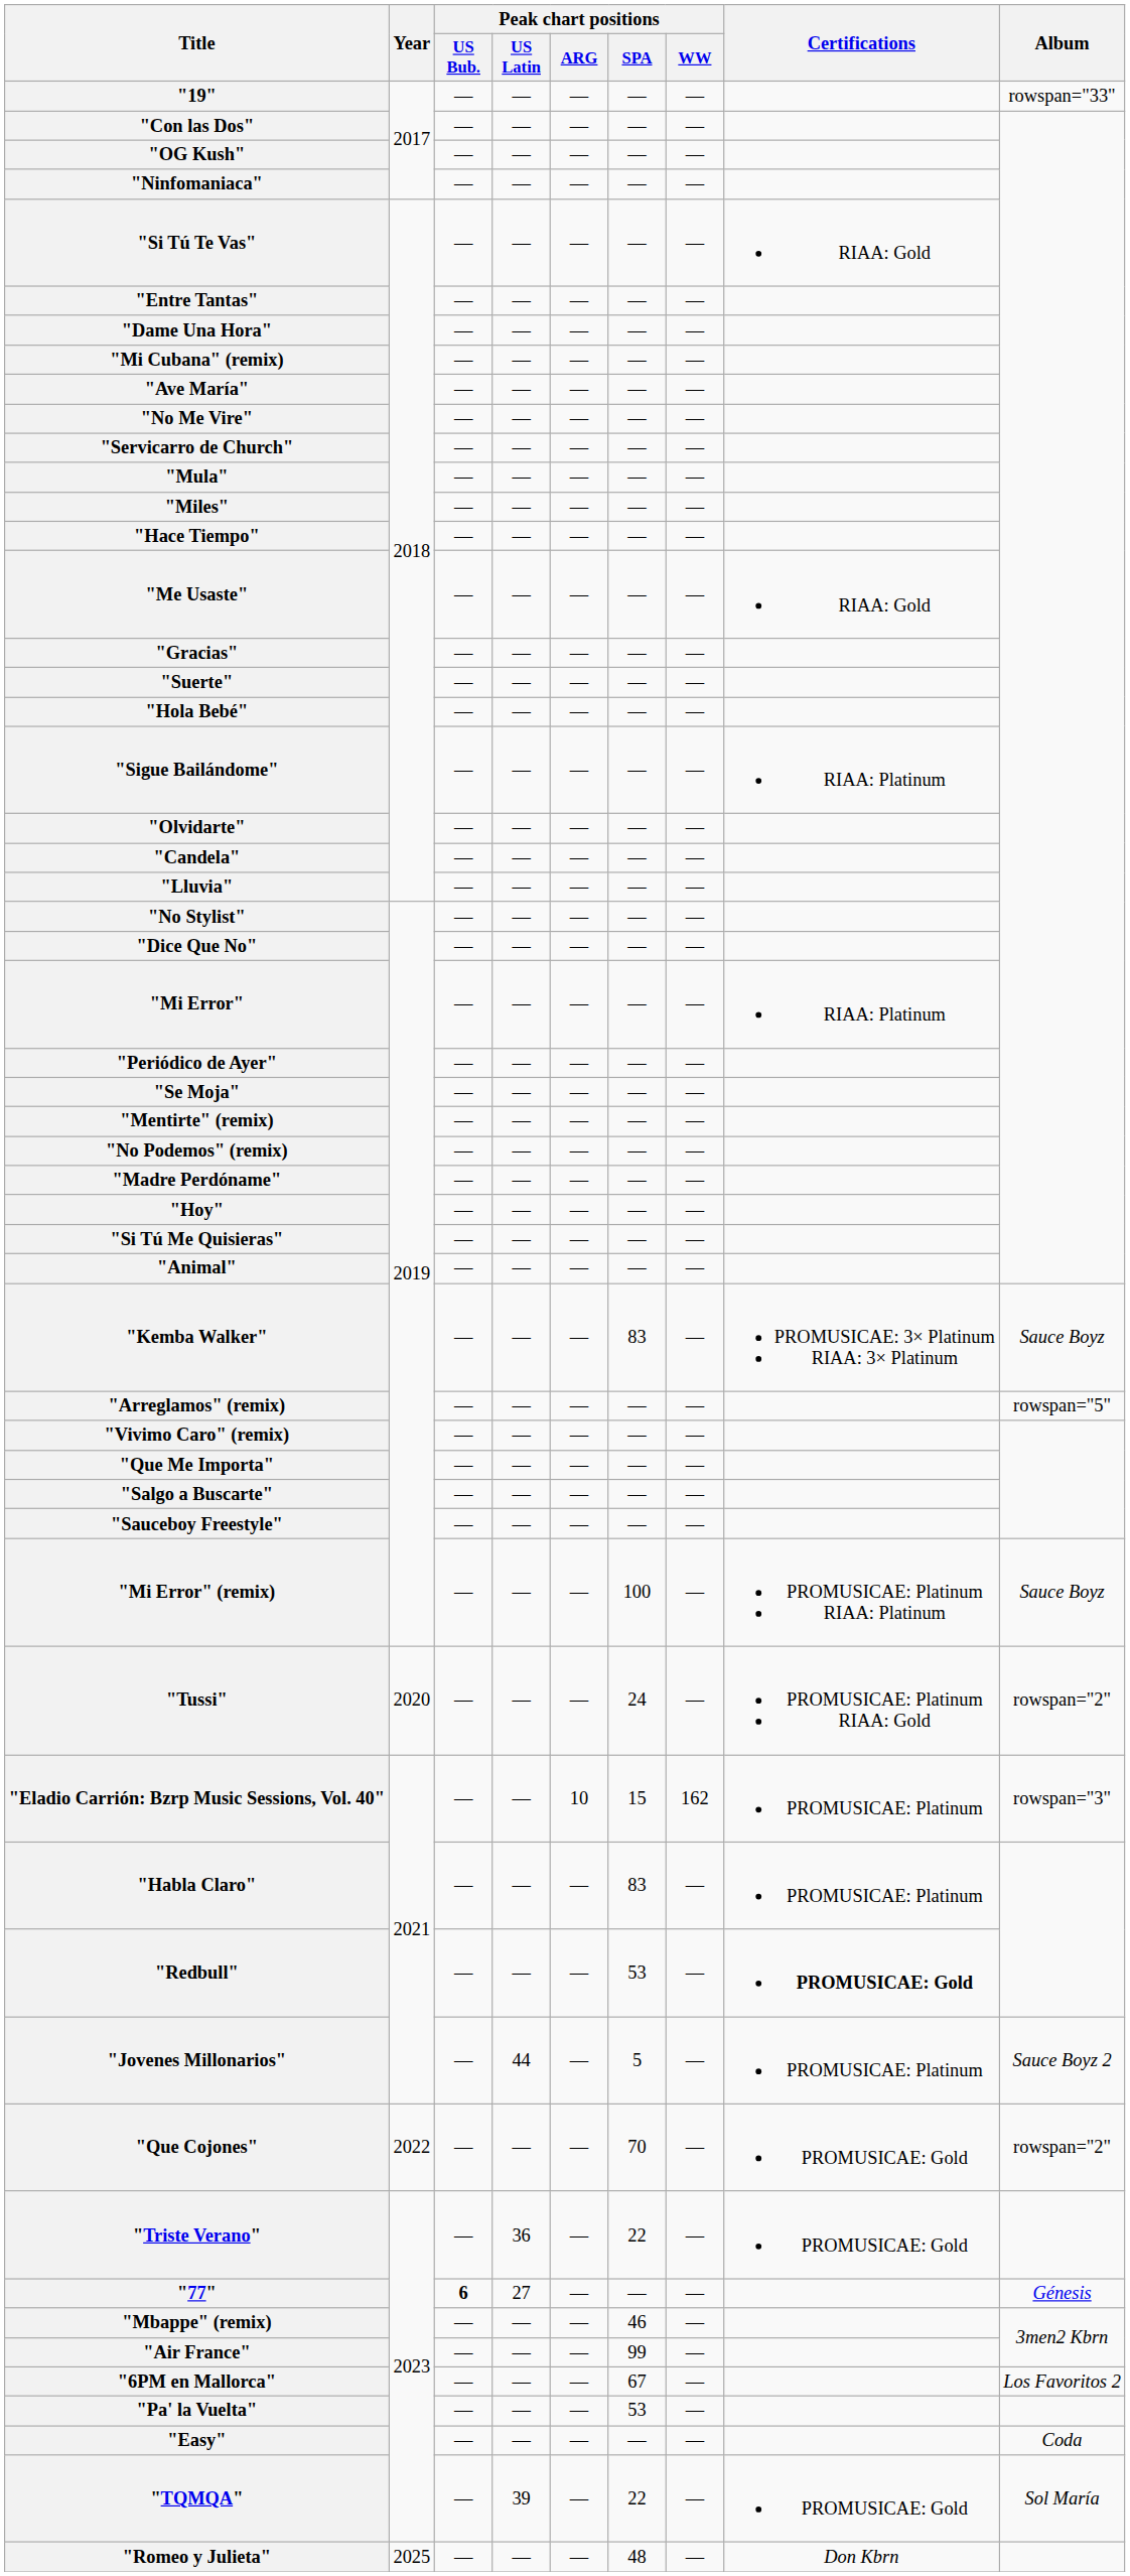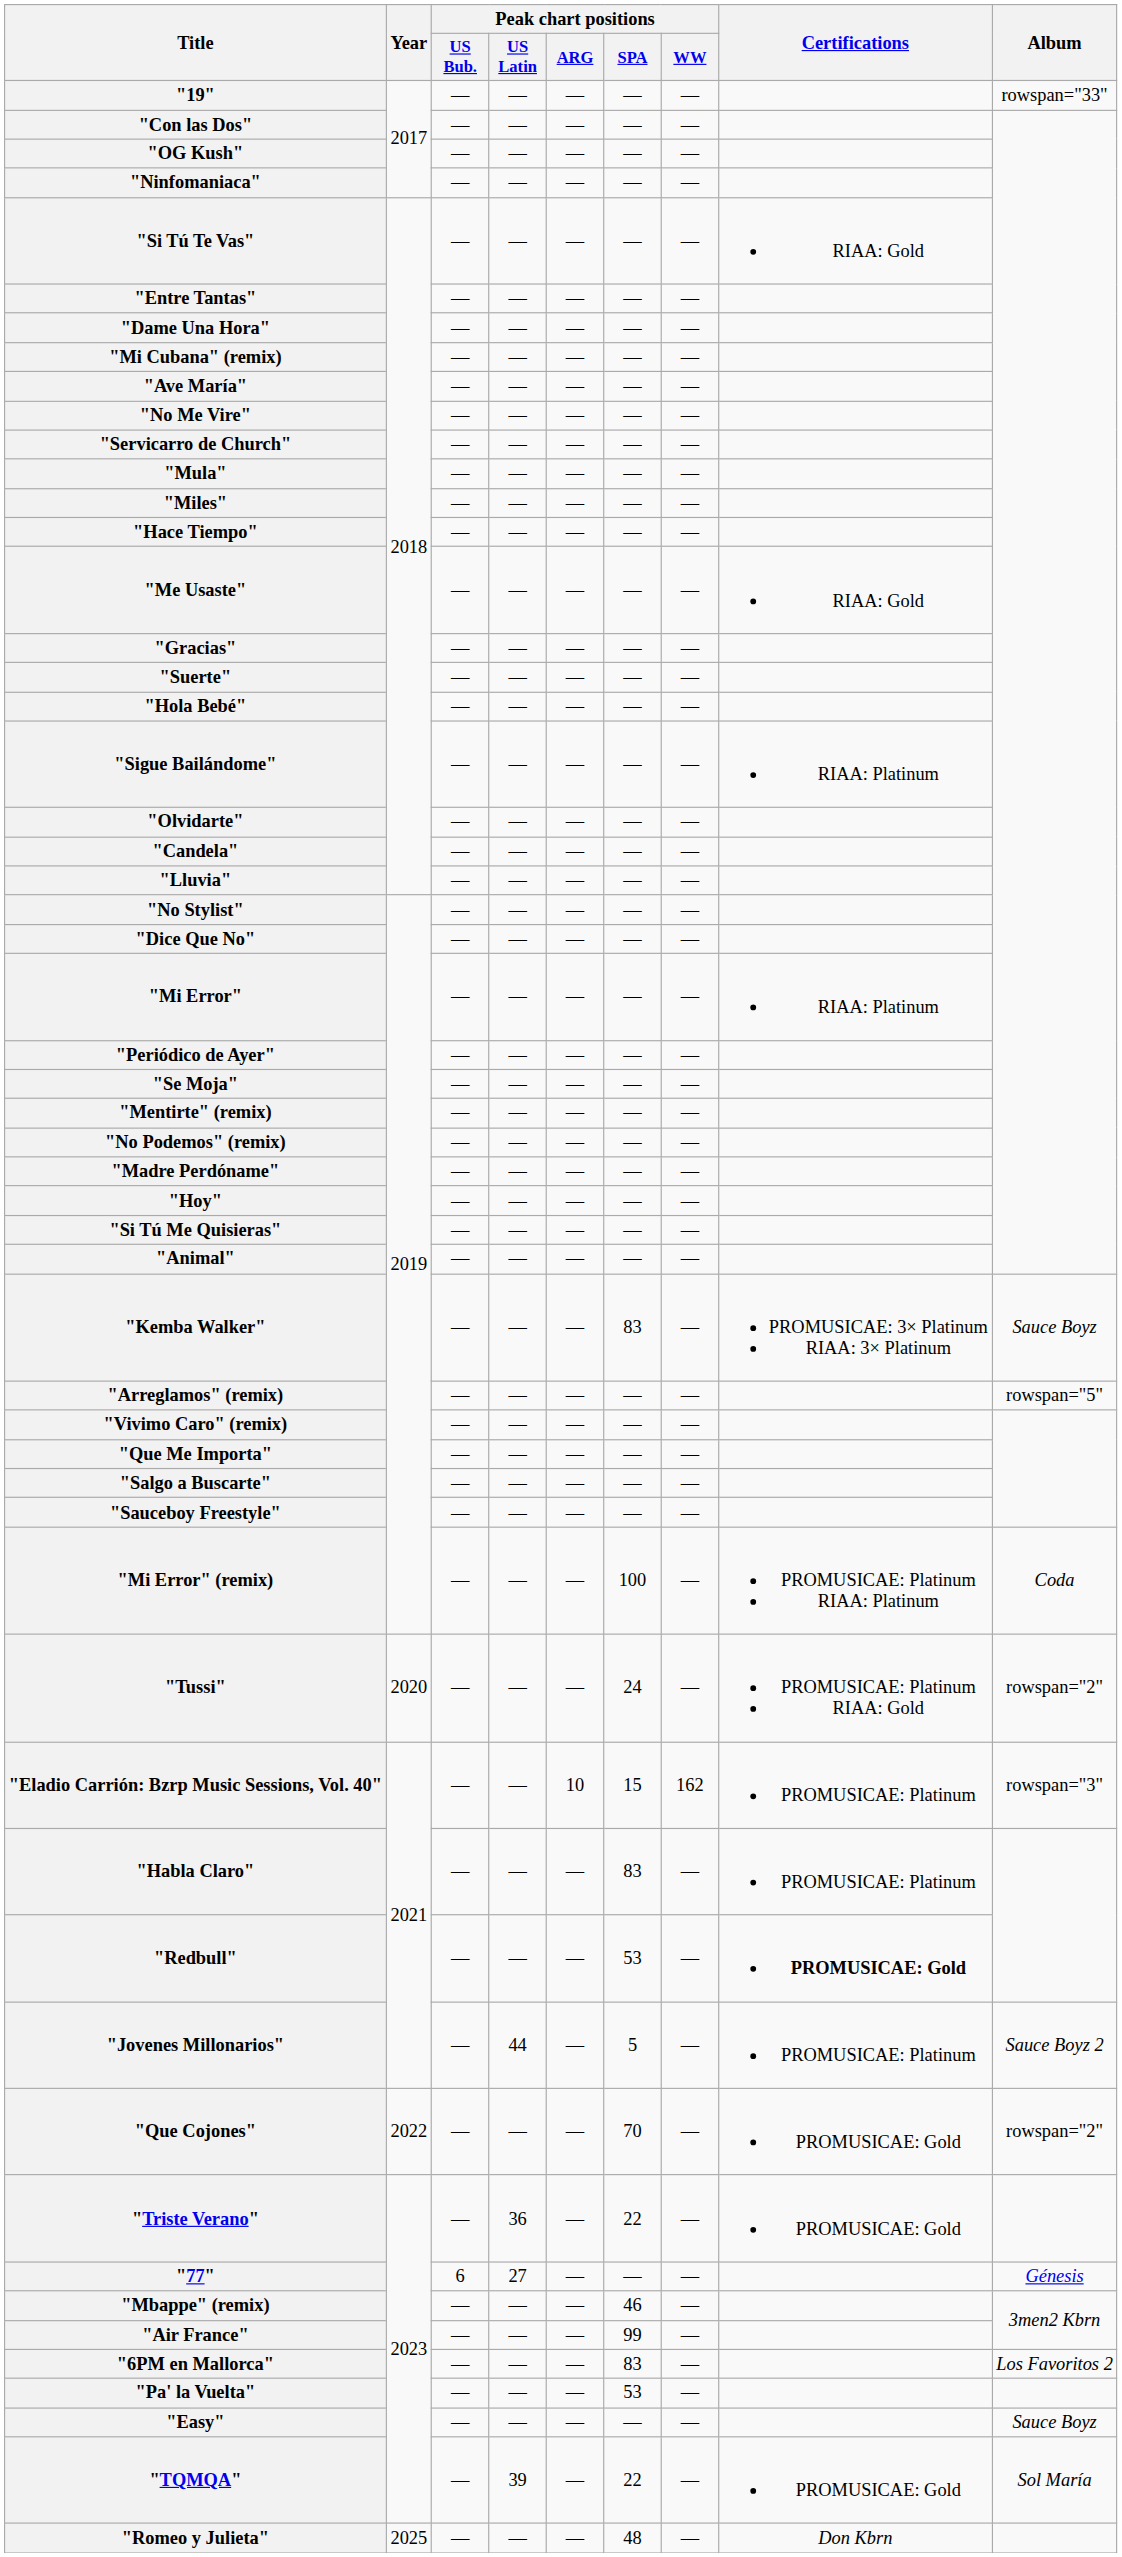"Mi Error" (remix) | Album: Sauce Boyz -> Coda
"77" | Peak chart positions / US Bub.: bold -> normal
"6PM en Mallorca" | Peak chart positions / SPA: 67 -> 83
"Easy" | Album: Coda -> Sauce Boyz
